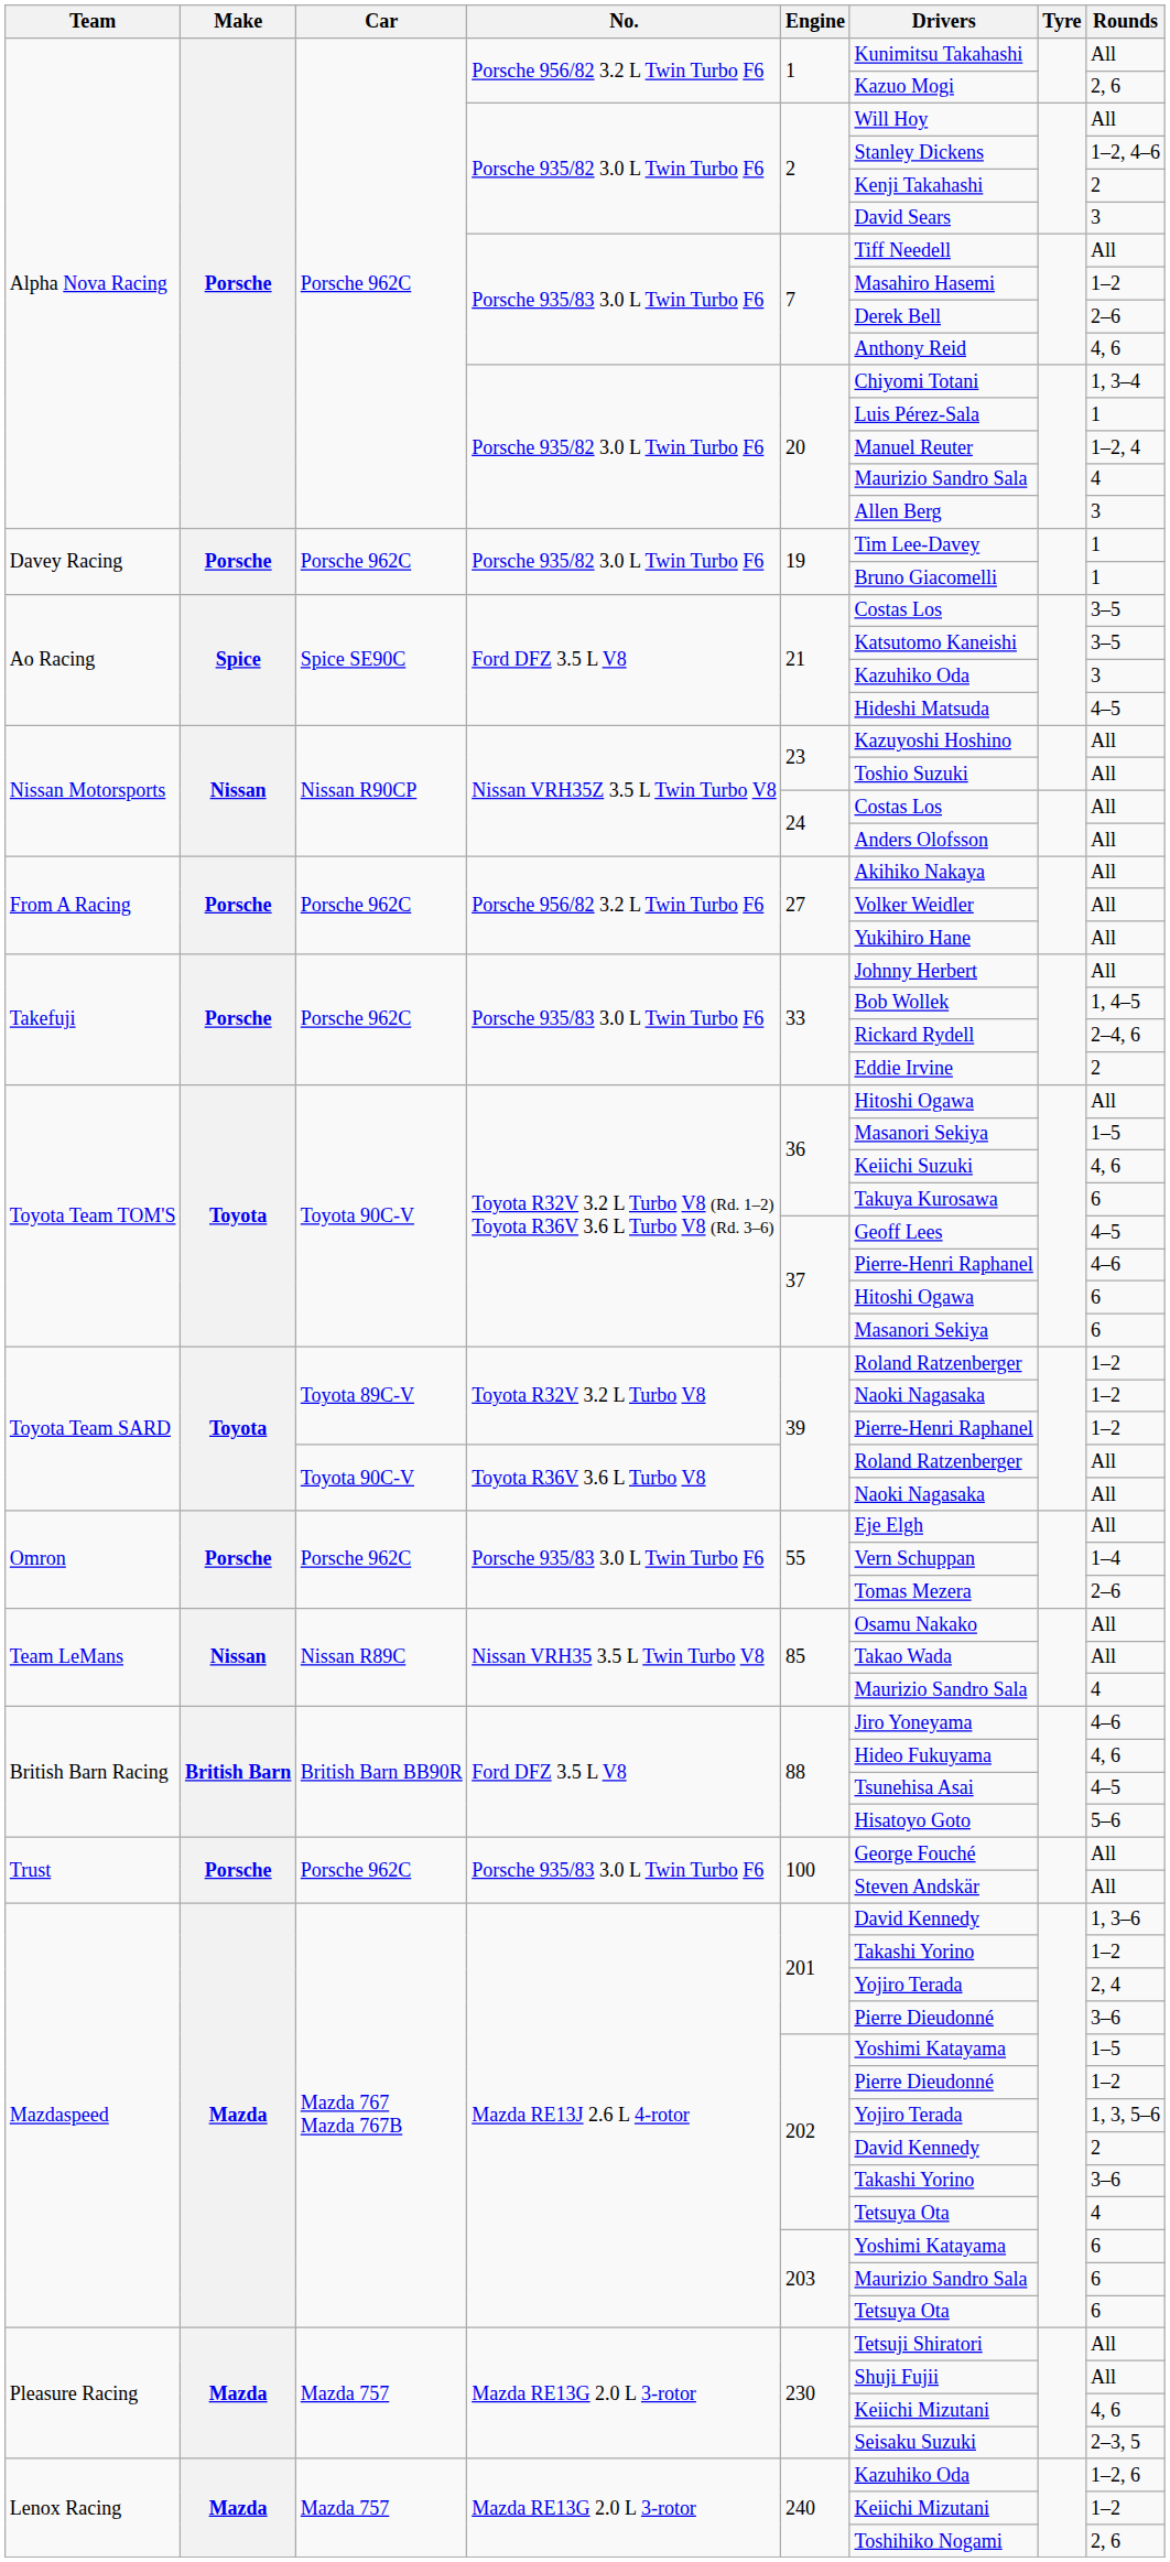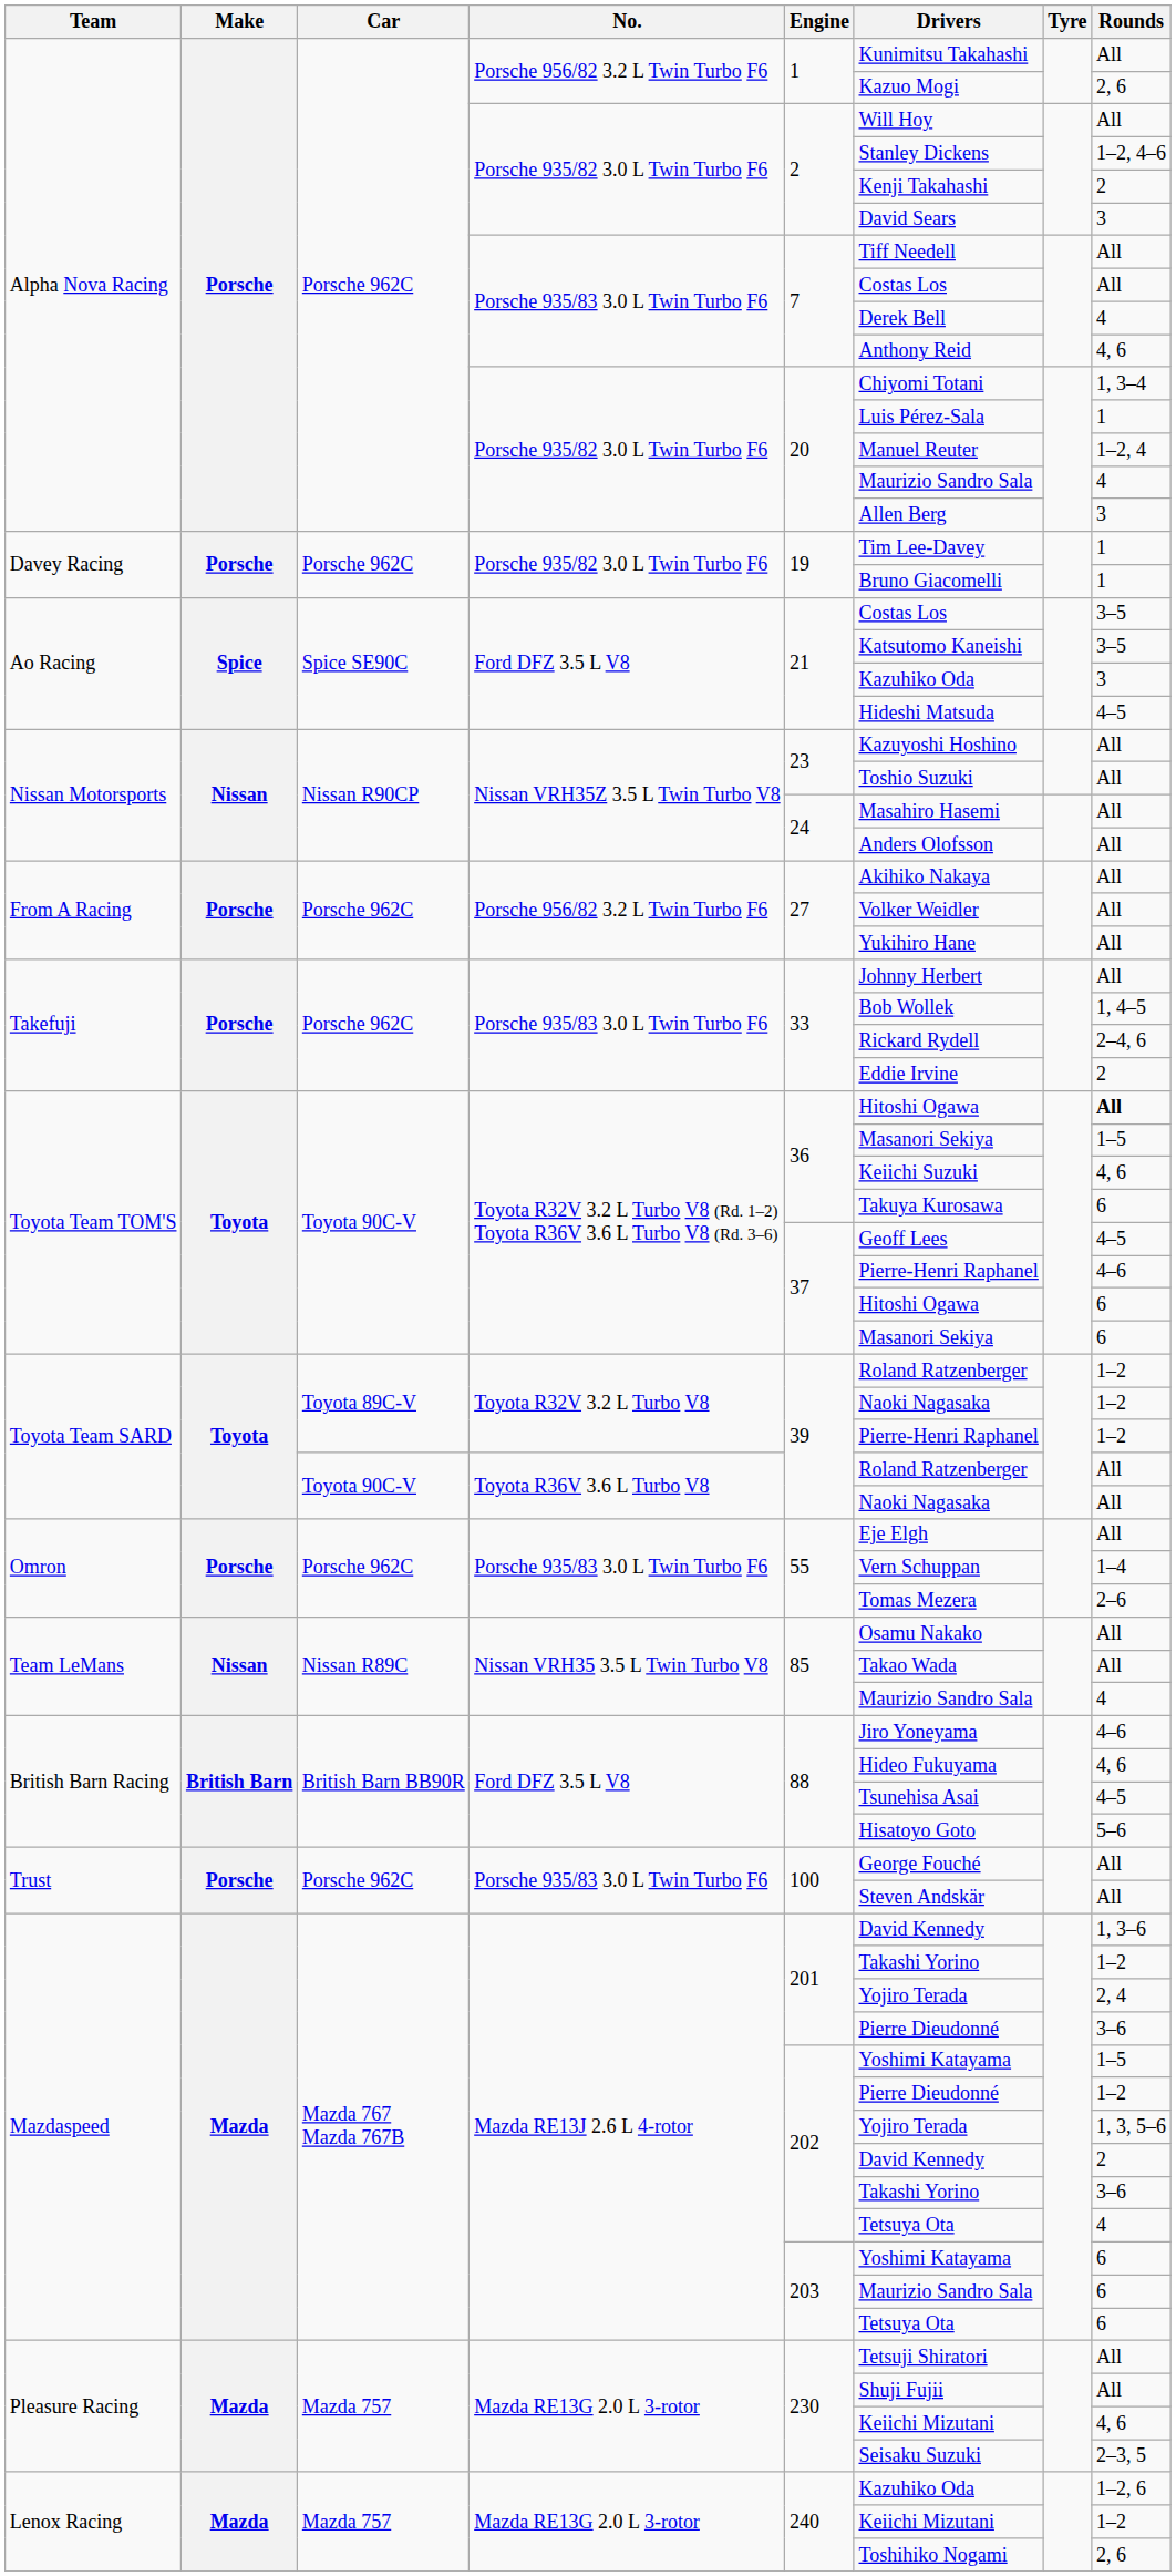row 9 | Drivers: Masahiro Hasemi -> Costas Los
row 9 | Rounds: 1–2 -> All
row 10 | Rounds: 2–6 -> 4
row 25 | Drivers: Costas Los -> Masahiro Hasemi
row 34 | Rounds: normal -> bold
